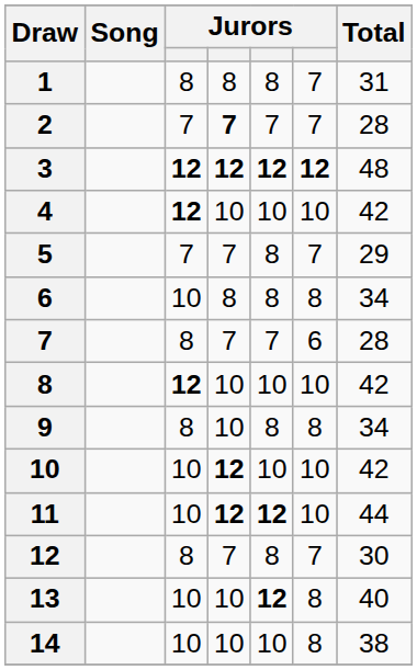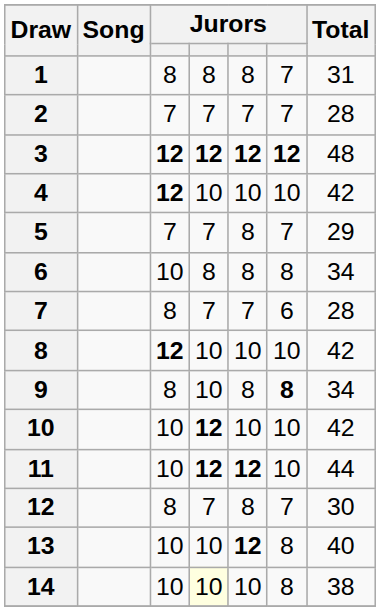2 | column 4: bold -> normal
9 | column 6: normal -> bold
14 | column 4: no background -> lightyellow background
